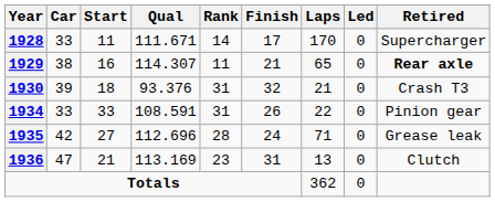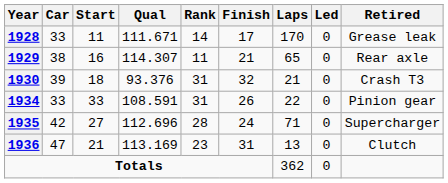1928 | Retired: Supercharger -> Grease leak
1929 | Retired: bold -> normal
1935 | Retired: Grease leak -> Supercharger
